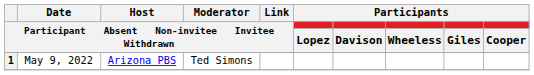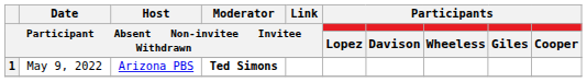1 | Moderator / Participant Absent Non-invitee Invitee Withdrawn: normal -> bold
